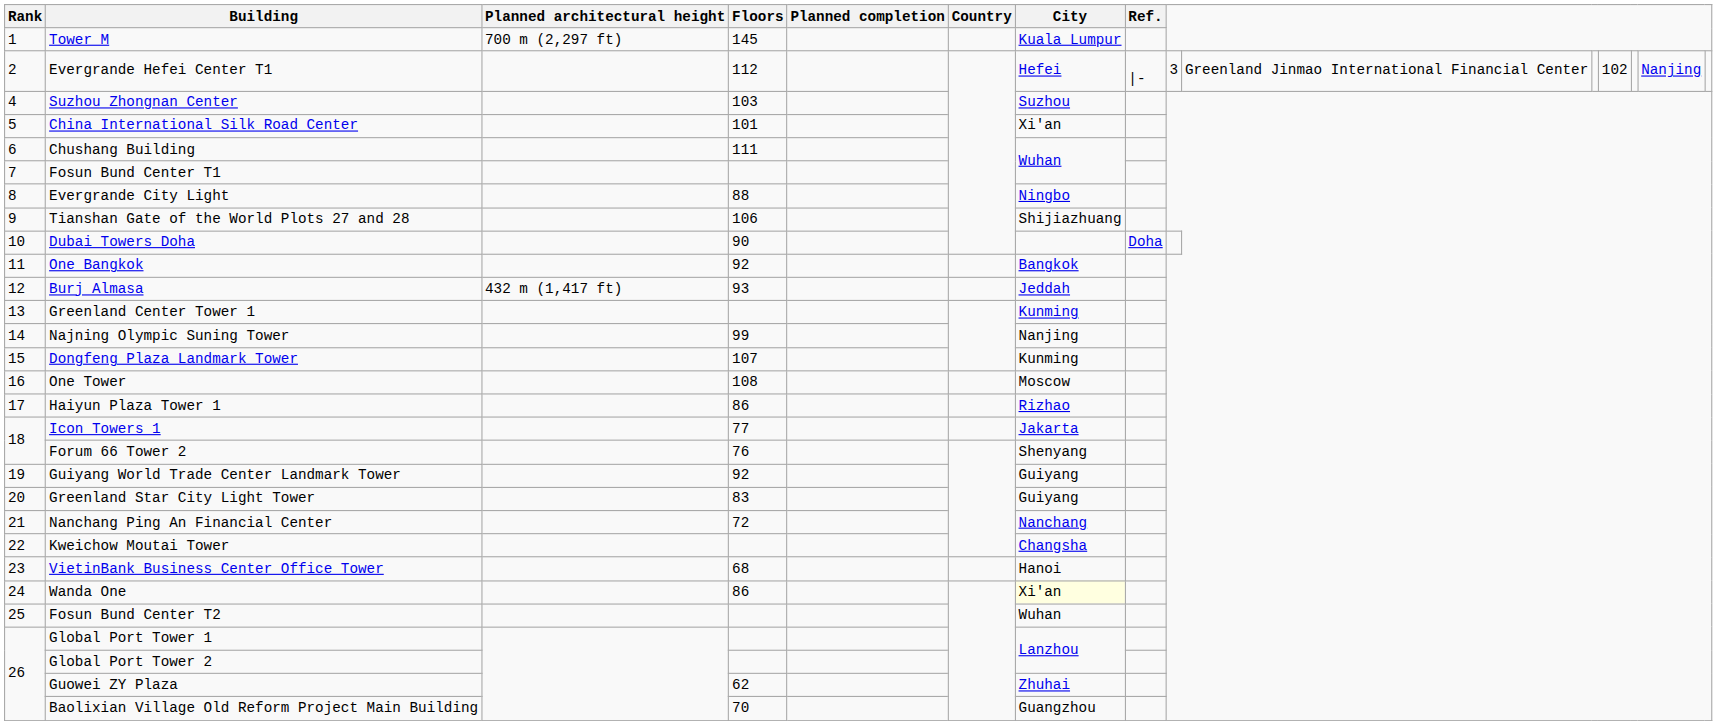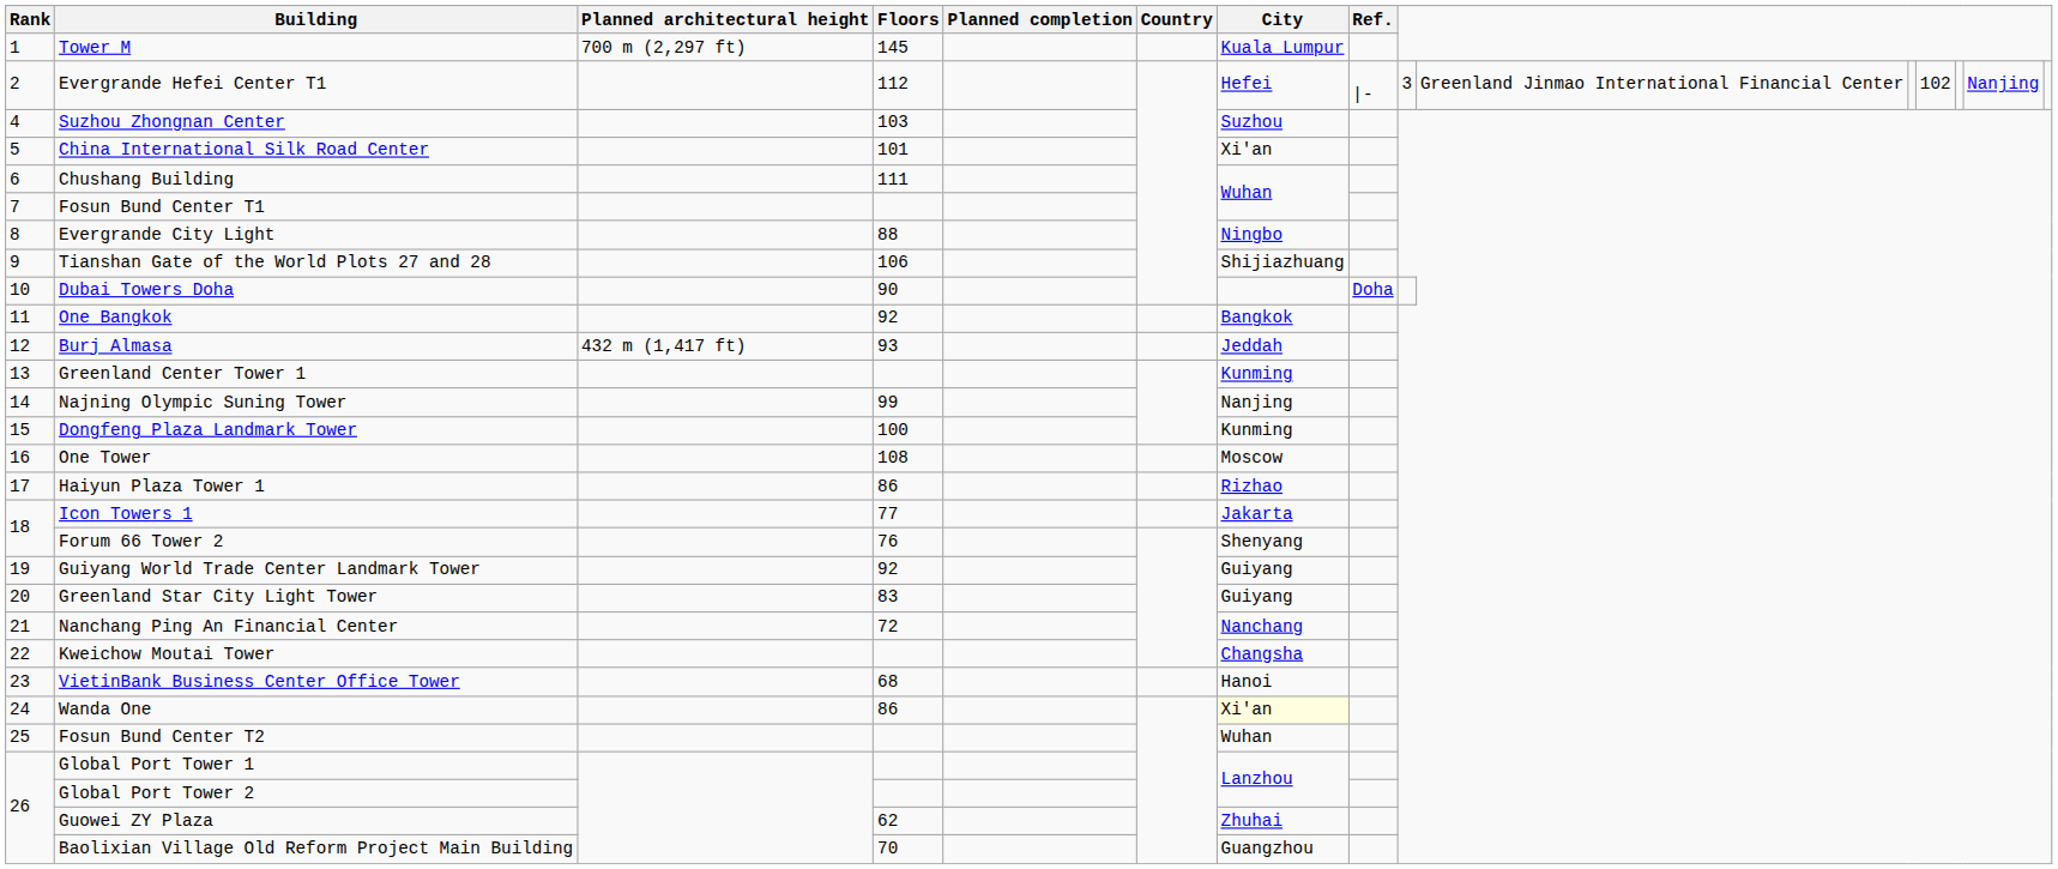Dongfeng Plaza Landmark Tower | Floors: 107 -> 100
